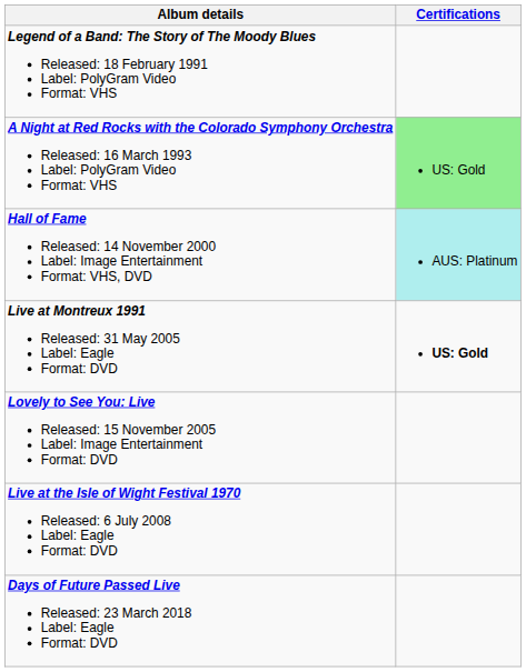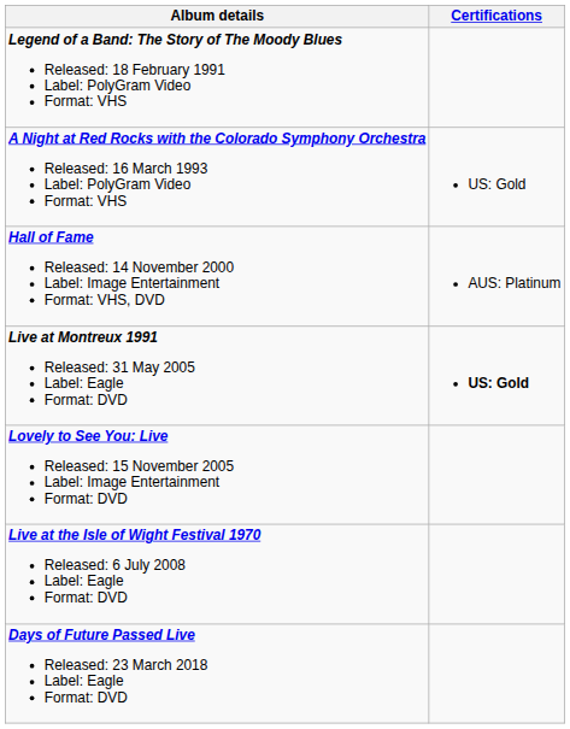row 3 | Certifications: lightgreen background -> no background
row 4 | Certifications: paleturquoise background -> no background
